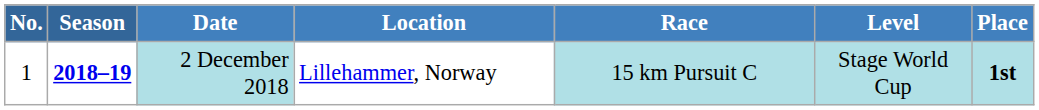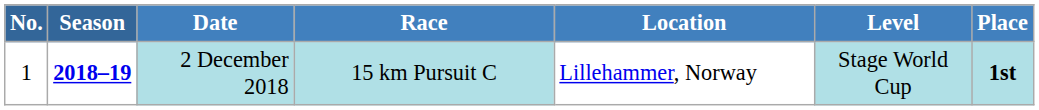columns swapped: Location <-> Race
